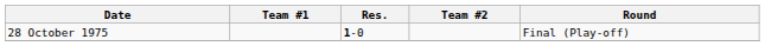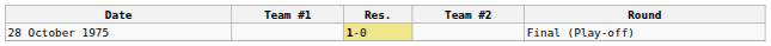28 October 1975 | Res.: no background -> khaki background
